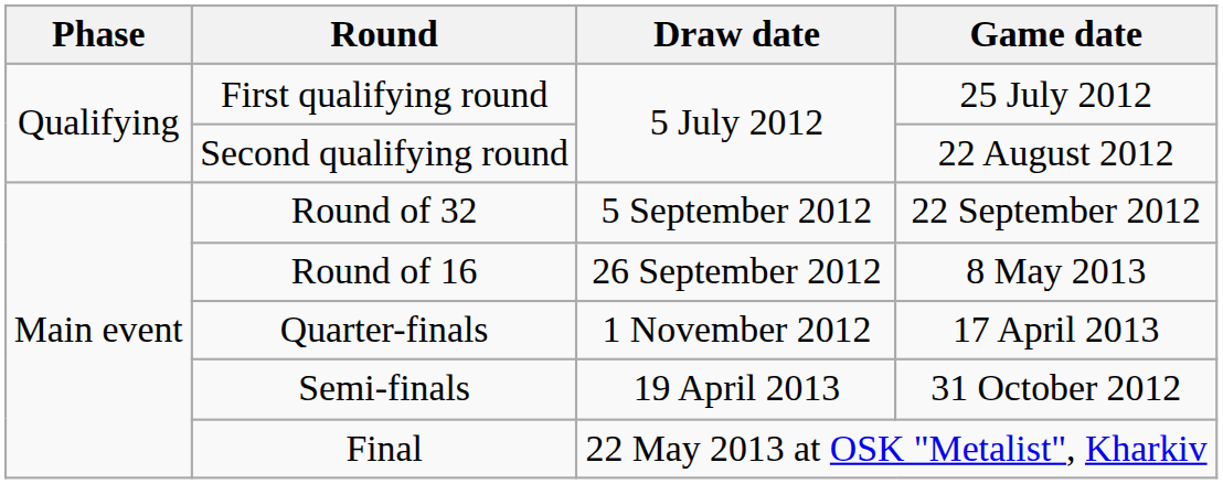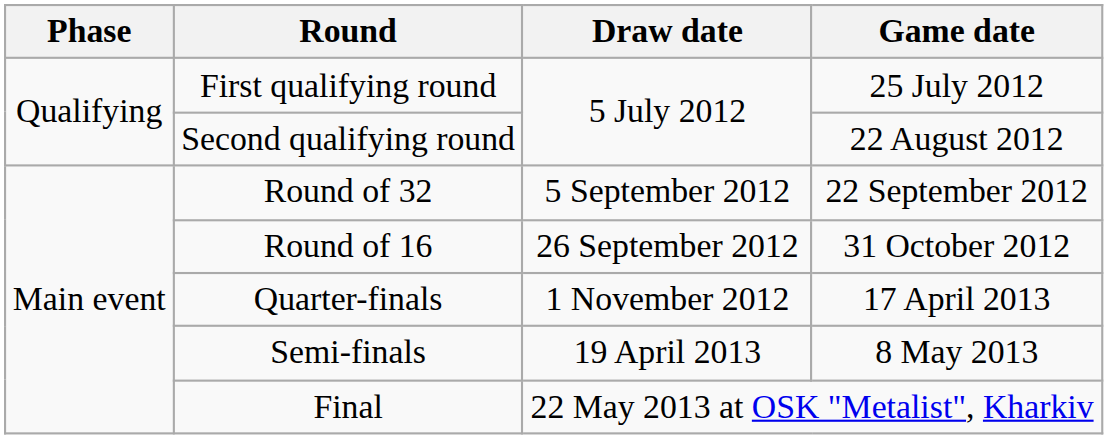Round of 16 | Game date: 8 May 2013 -> 31 October 2012
Semi-finals | Game date: 31 October 2012 -> 8 May 2013
